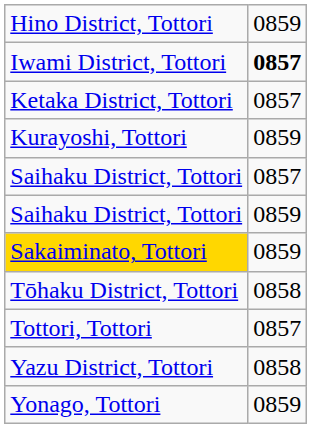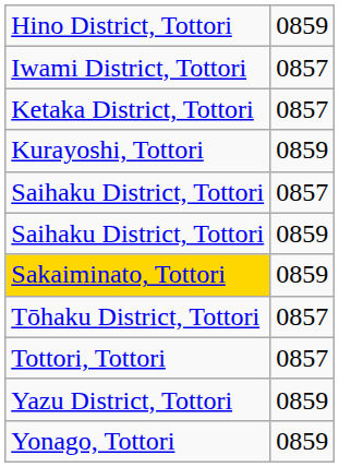row 2 | column 2: bold -> normal
row 8 | column 2: 0858 -> 0857
row 10 | column 2: 0858 -> 0859
